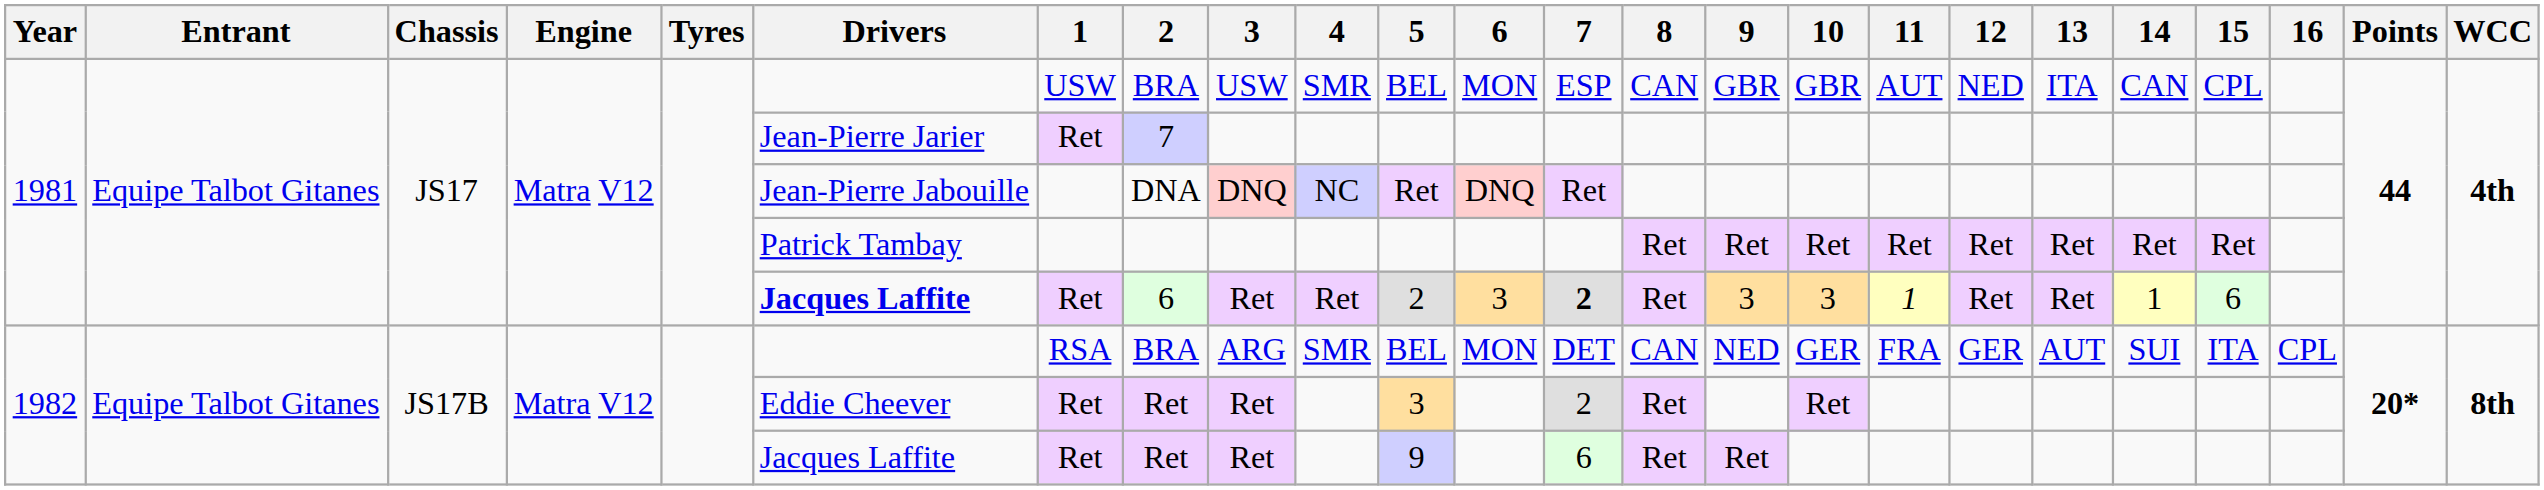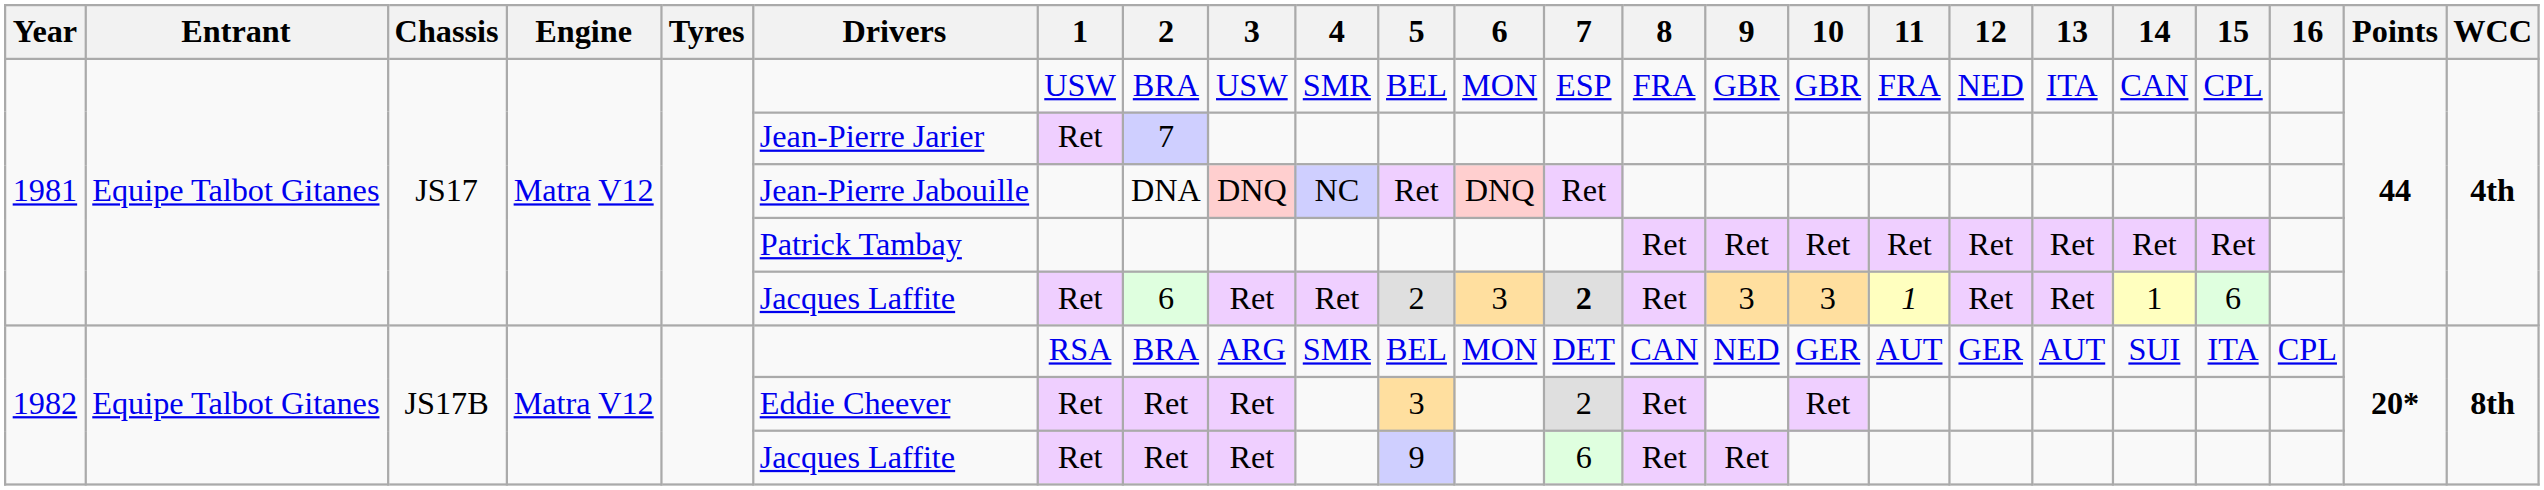row 2 | 8: CAN -> FRA
row 2 | 11: AUT -> FRA
row 6 | Drivers: bold -> normal
row 7 | 11: FRA -> AUT
